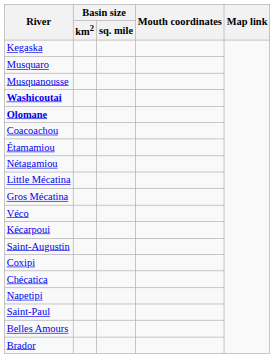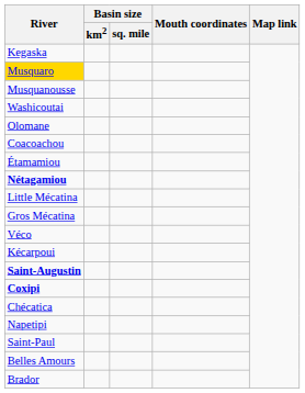Musquaro | River: no background -> gold background
Washicoutai | River: bold -> normal
Olomane | River: bold -> normal
Nétagamiou | River: normal -> bold
Saint-Augustin | River: normal -> bold
Coxipi | River: normal -> bold
